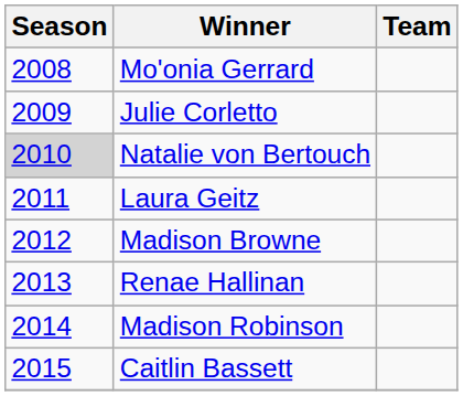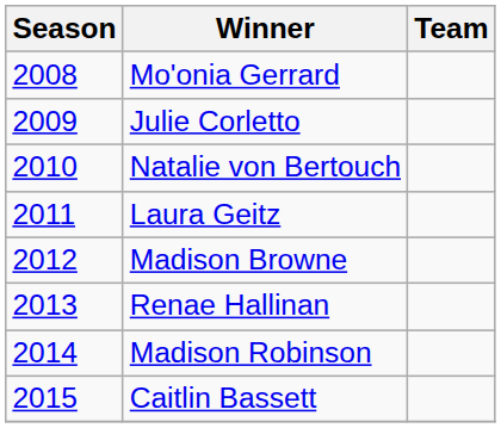Natalie von Bertouch | Season: lightgrey background -> no background
